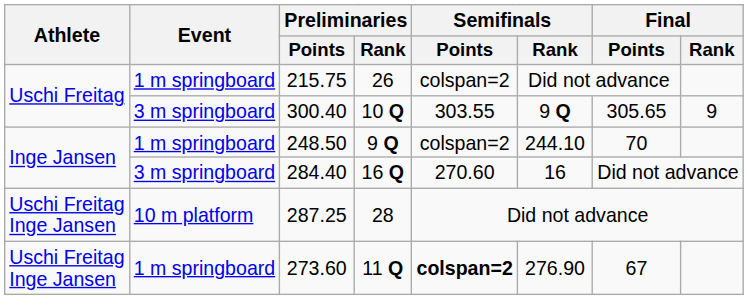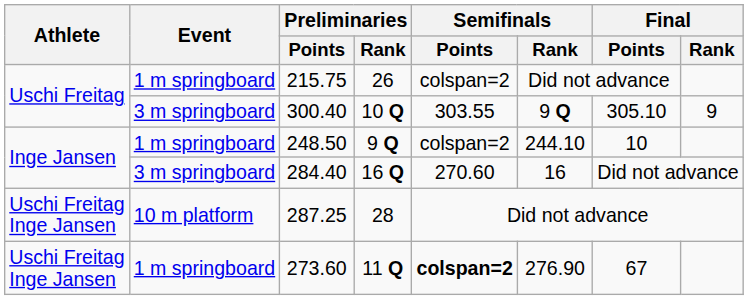300.40 | Final / Points: 305.65 -> 305.10
248.50 | Final / Points: 70 -> 10
